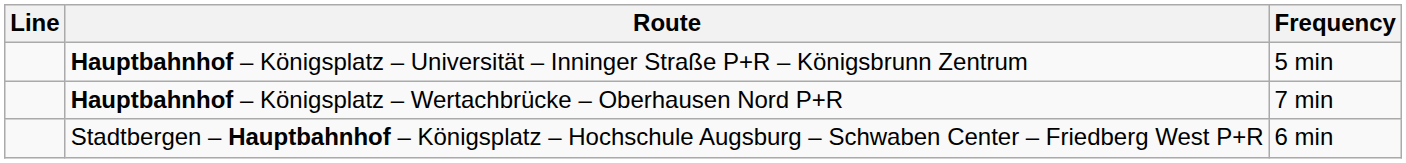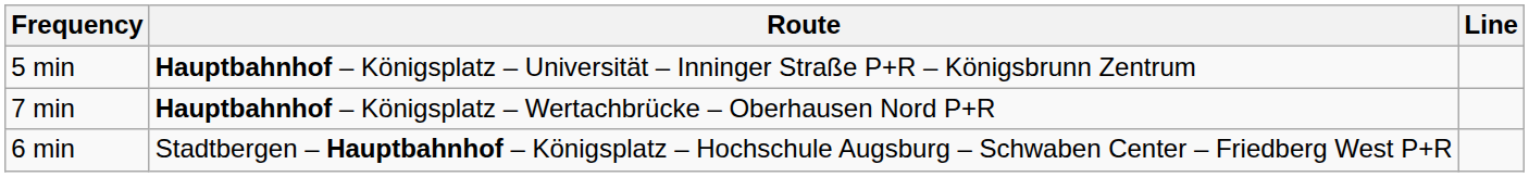columns swapped: Line <-> Frequency
